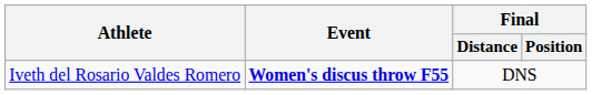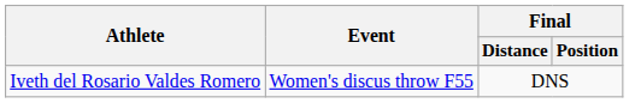Iveth del Rosario Valdes Romero | Event: bold -> normal
